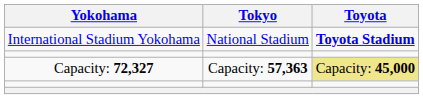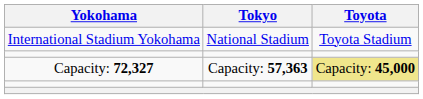International Stadium Yokohama | Toyota: bold -> normal
